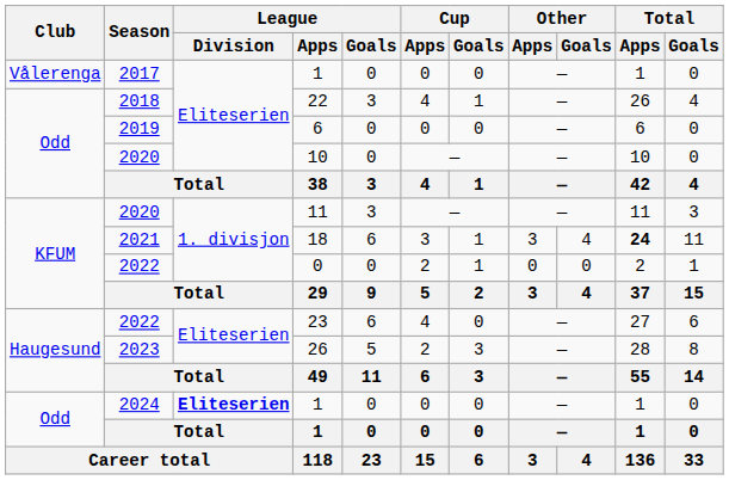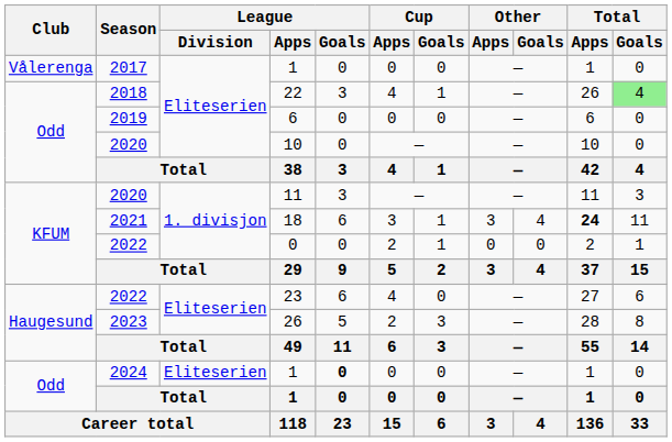22 | Total / Goals: no background -> lightgreen background
2024 / 1 | League / Division: bold -> normal
2024 / 1 | League / Goals: normal -> bold
